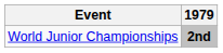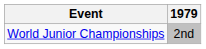World Junior Championships | 1979: bold -> normal
